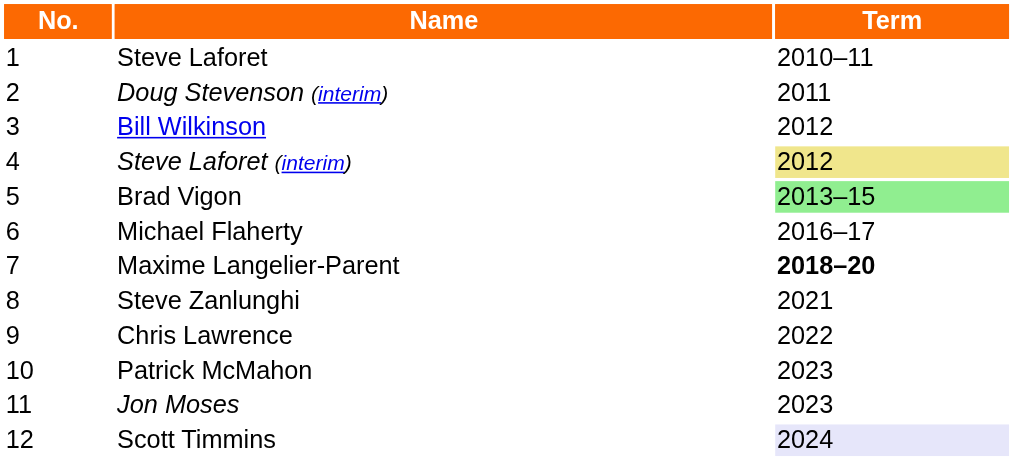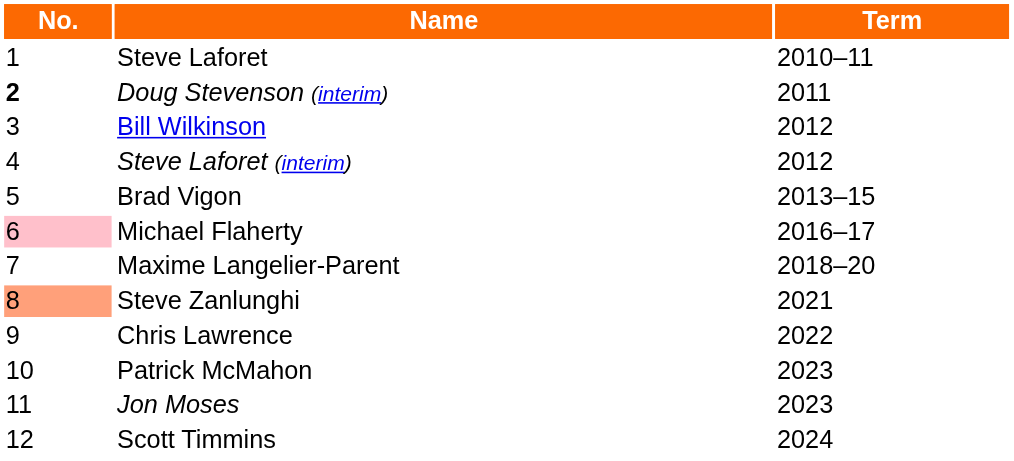Doug Stevenson (interim) | No.: normal -> bold
Steve Laforet (interim) | Term: khaki background -> no background
Brad Vigon | Term: lightgreen background -> no background
Michael Flaherty | No.: no background -> pink background
Maxime Langelier-Parent | Term: bold -> normal
Steve Zanlunghi | No.: no background -> lightsalmon background
Scott Timmins | Term: lavender background -> no background
